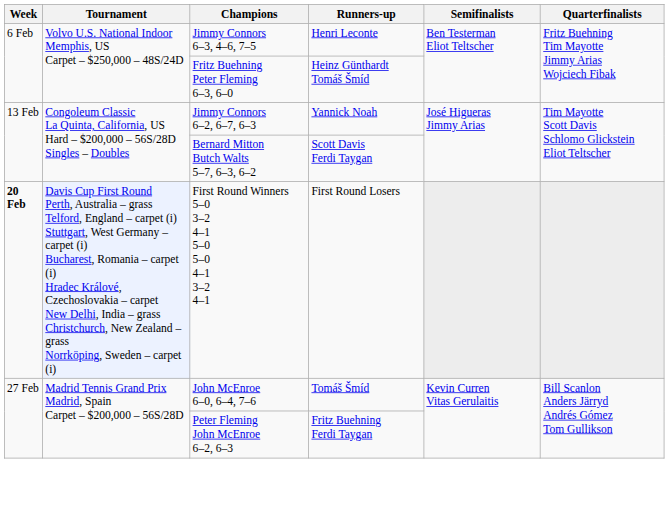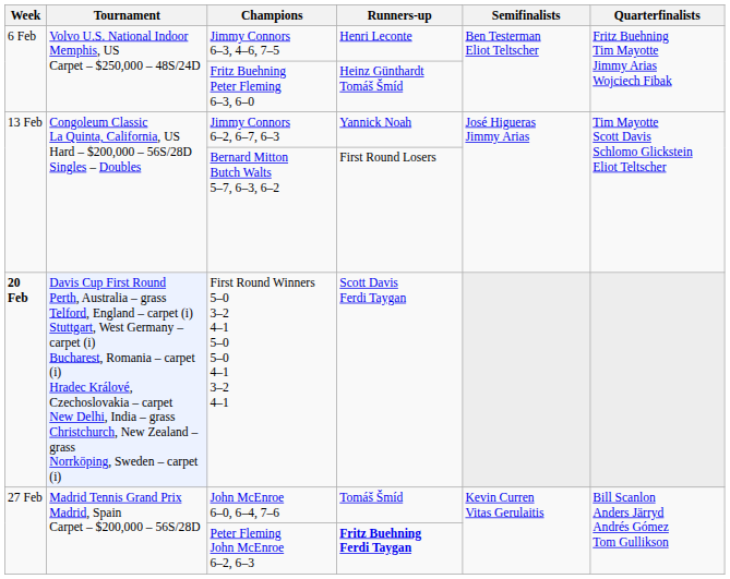Bernard Mitton Butch Walts 5–7, 6–3, 6–2 | Runners-up: Scott Davis Ferdi Taygan -> First Round Losers
First Round Winners 5–0 3–2 4–1 5–0 5–0 4–1 3–2 4–1 | Runners-up: First Round Losers -> Scott Davis Ferdi Taygan
Peter Fleming John McEnroe 6–2, 6–3 | Runners-up: normal -> bold
